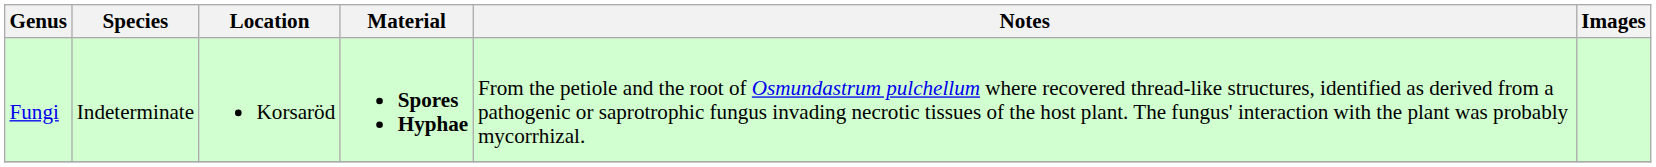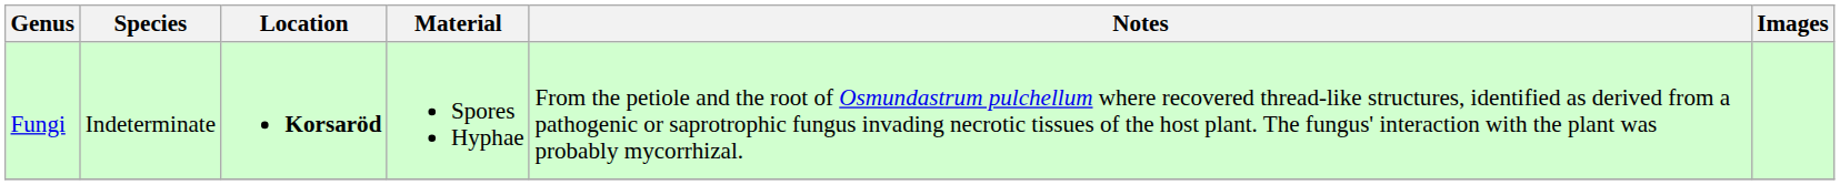Fungi | Location: normal -> bold
Fungi | Material: bold -> normal
